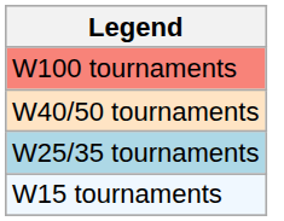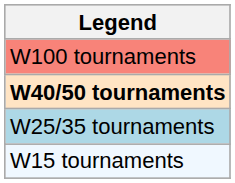row 3 | column 1: normal -> bold
